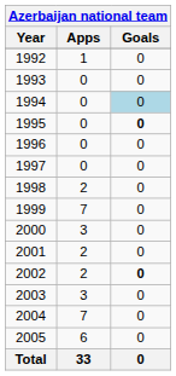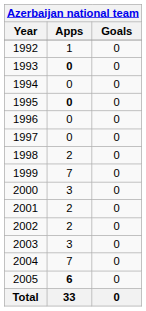1993 | Apps: normal -> bold
1994 | Goals: lightblue background -> no background
1995 | Apps: normal -> bold
1995 | Goals: bold -> normal
2002 | Goals: bold -> normal
2005 | Apps: normal -> bold
